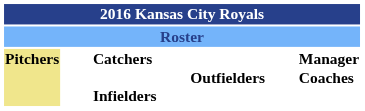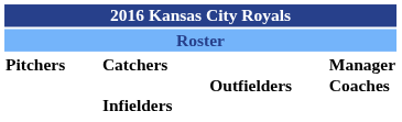Pitchers | column 1: khaki background -> no background
